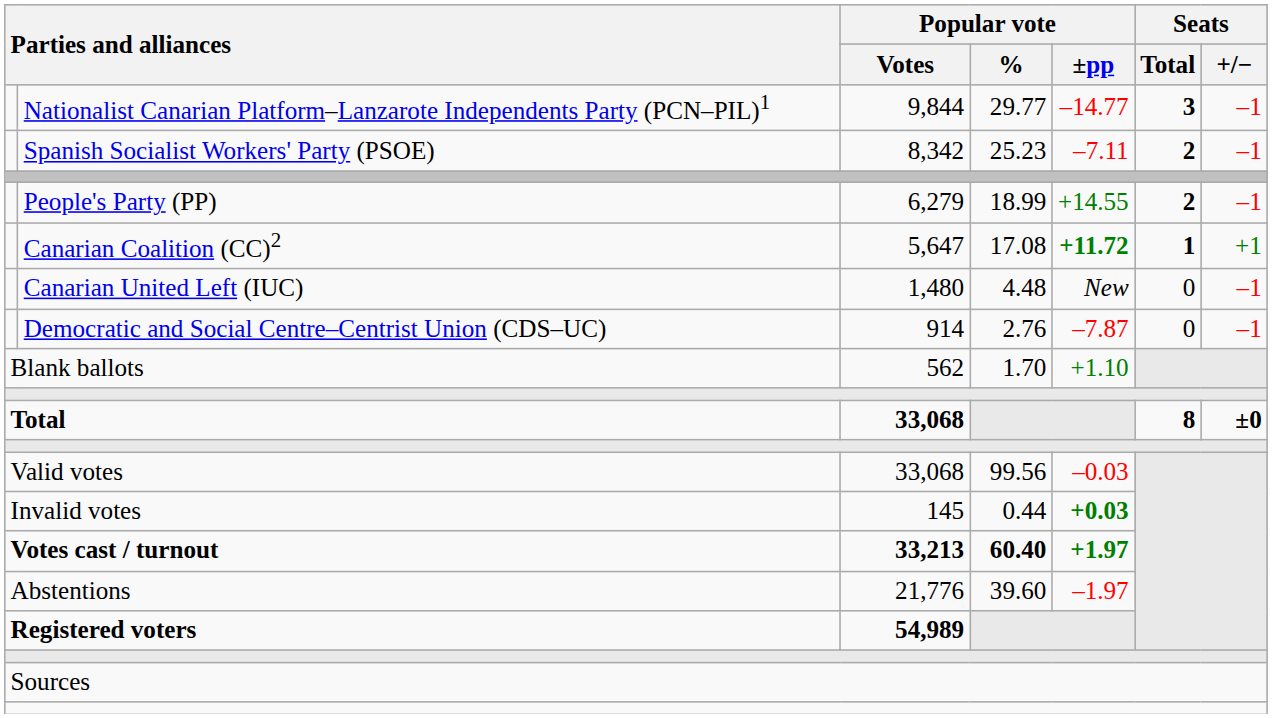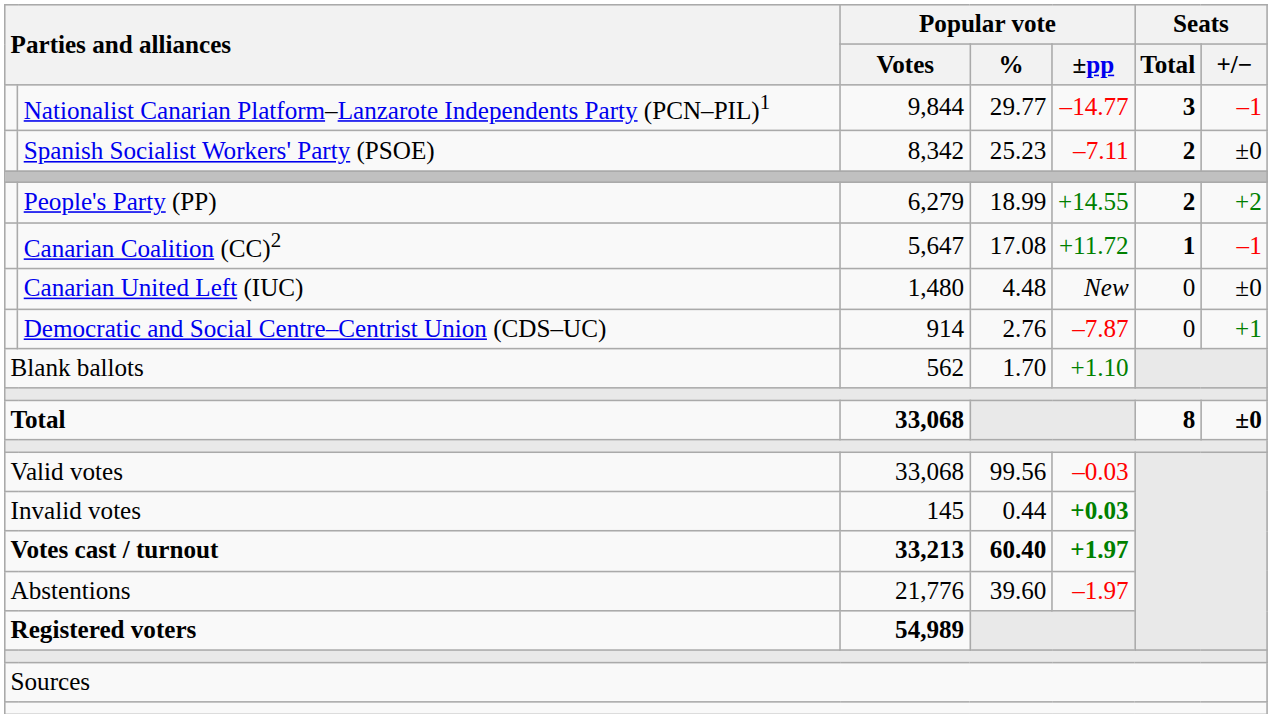Spanish Socialist Workers' Party (PSOE) | Seats / +/−: –1 -> ±0
People's Party (PP) | Seats / +/−: –1 -> +2
Canarian Coalition (CC)2 | Popular vote / ±pp: bold -> normal
Canarian Coalition (CC)2 | Seats / +/−: +1 -> –1
Canarian United Left (IUC) | Seats / +/−: –1 -> ±0
Democratic and Social Centre–Centrist Union (CDS–UC) | Seats / +/−: –1 -> +1
